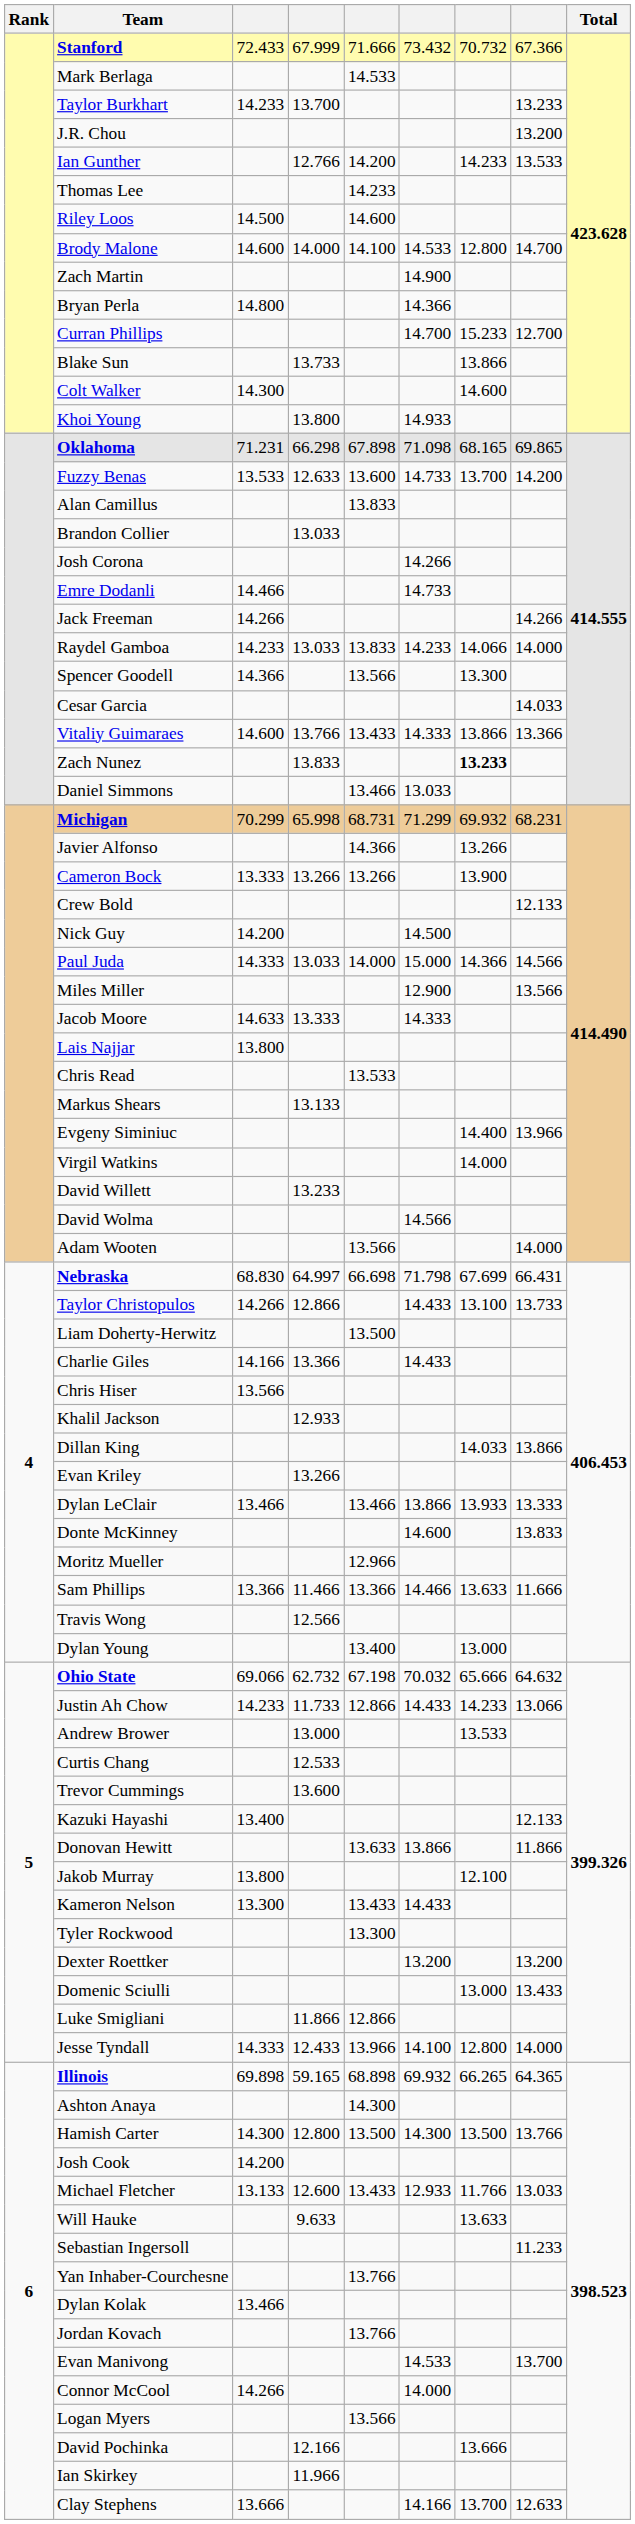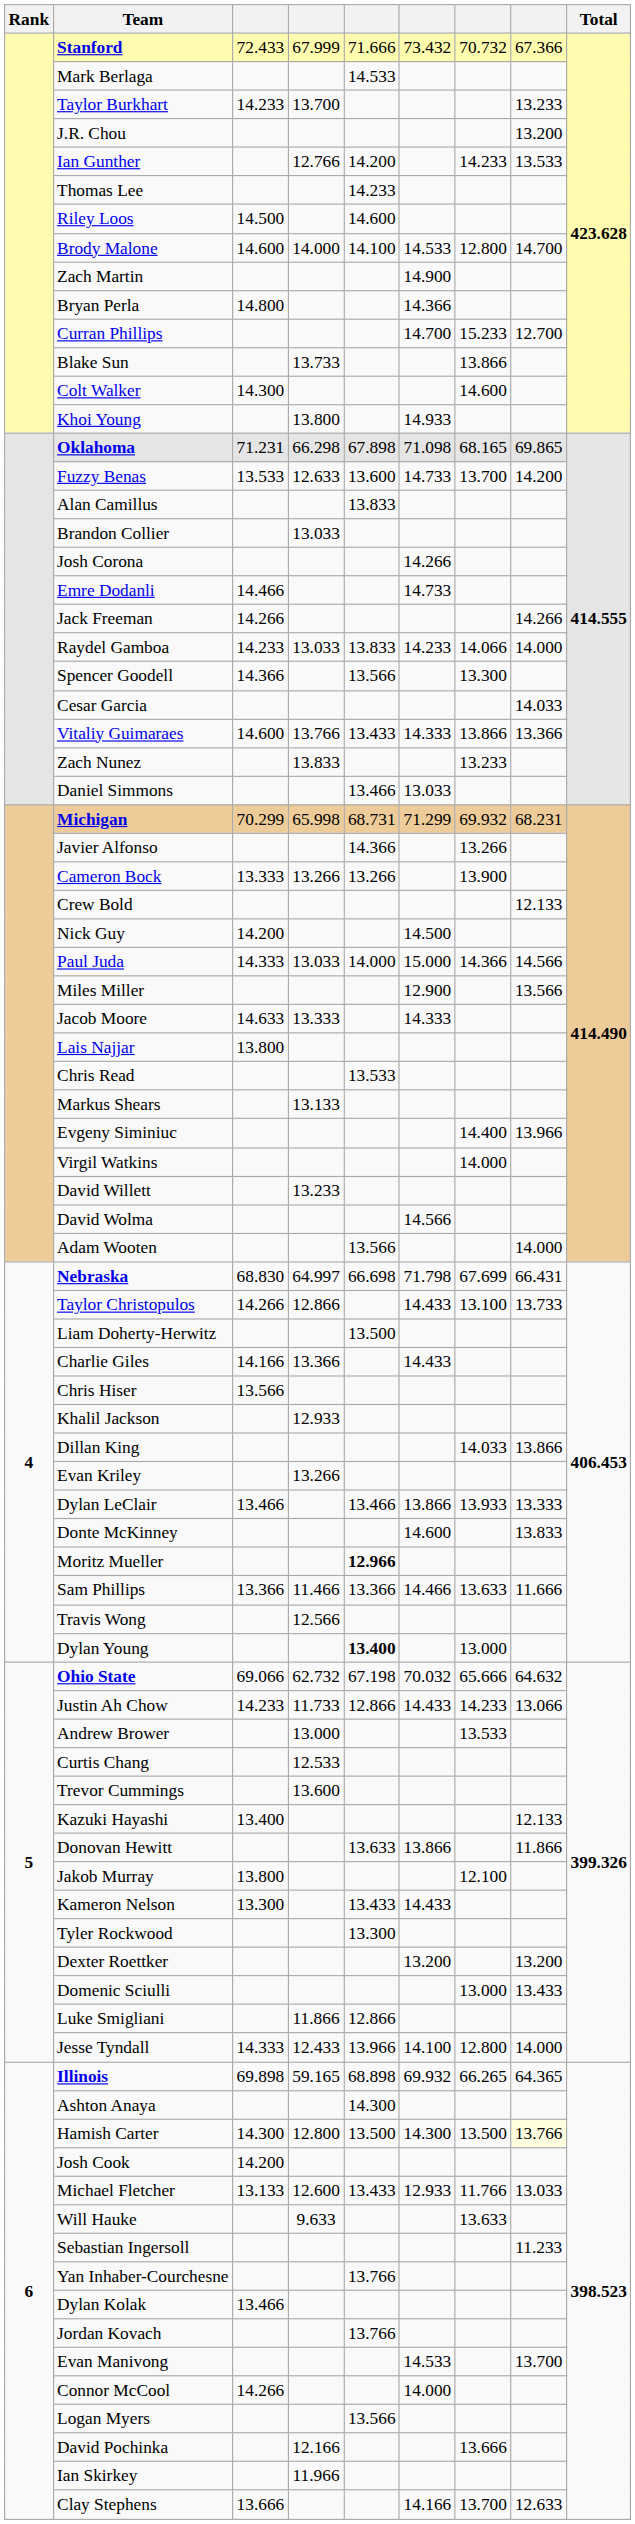Zach Nunez | column 7: bold -> normal
Moritz Mueller | column 5: normal -> bold
Dylan Young | column 5: normal -> bold
Hamish Carter | column 8: no background -> lightyellow background
